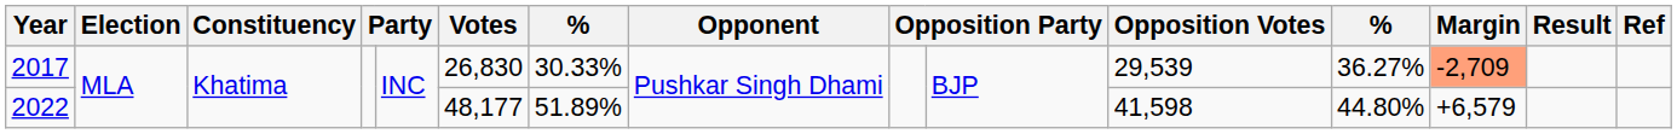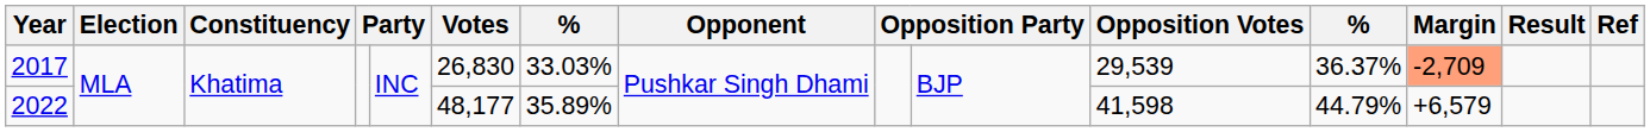2017 | column 7: 30.33% -> 33.03%
2017 | column 12: 36.27% -> 36.37%
2022 | column 7: 51.89% -> 35.89%
2022 | column 12: 44.80% -> 44.79%
